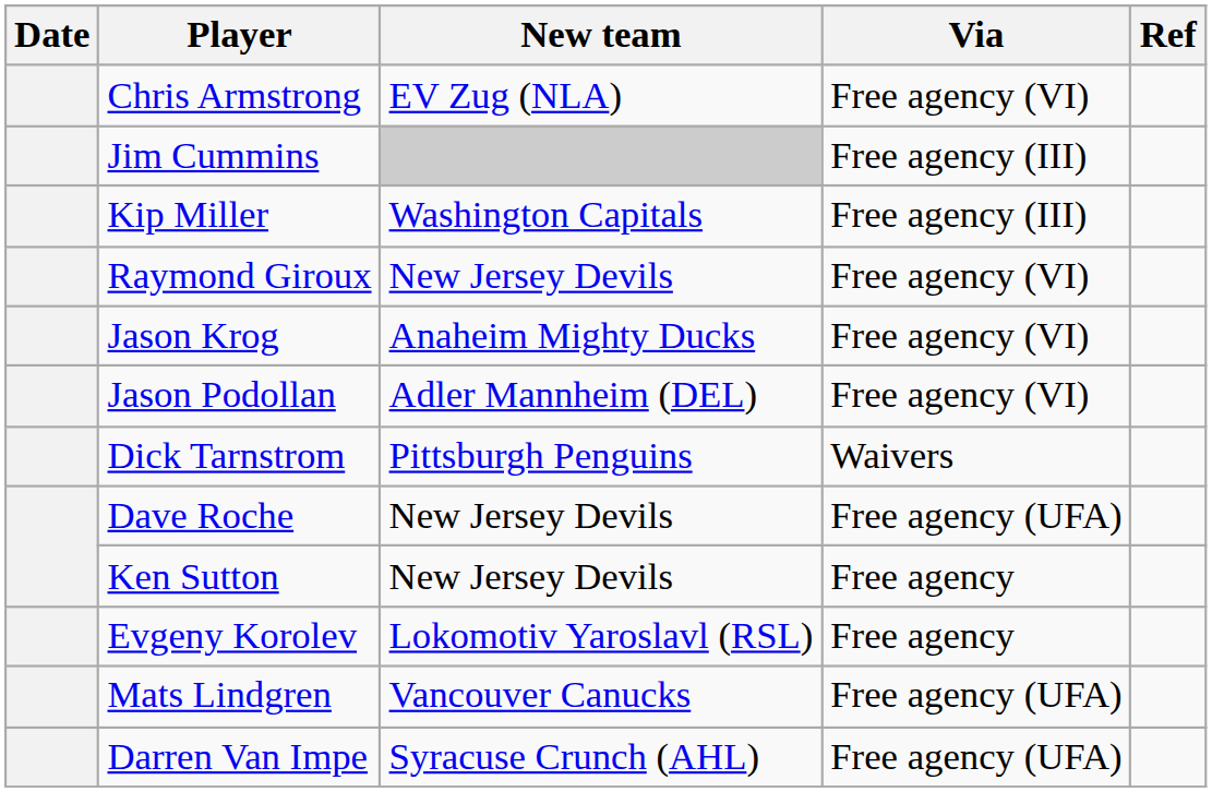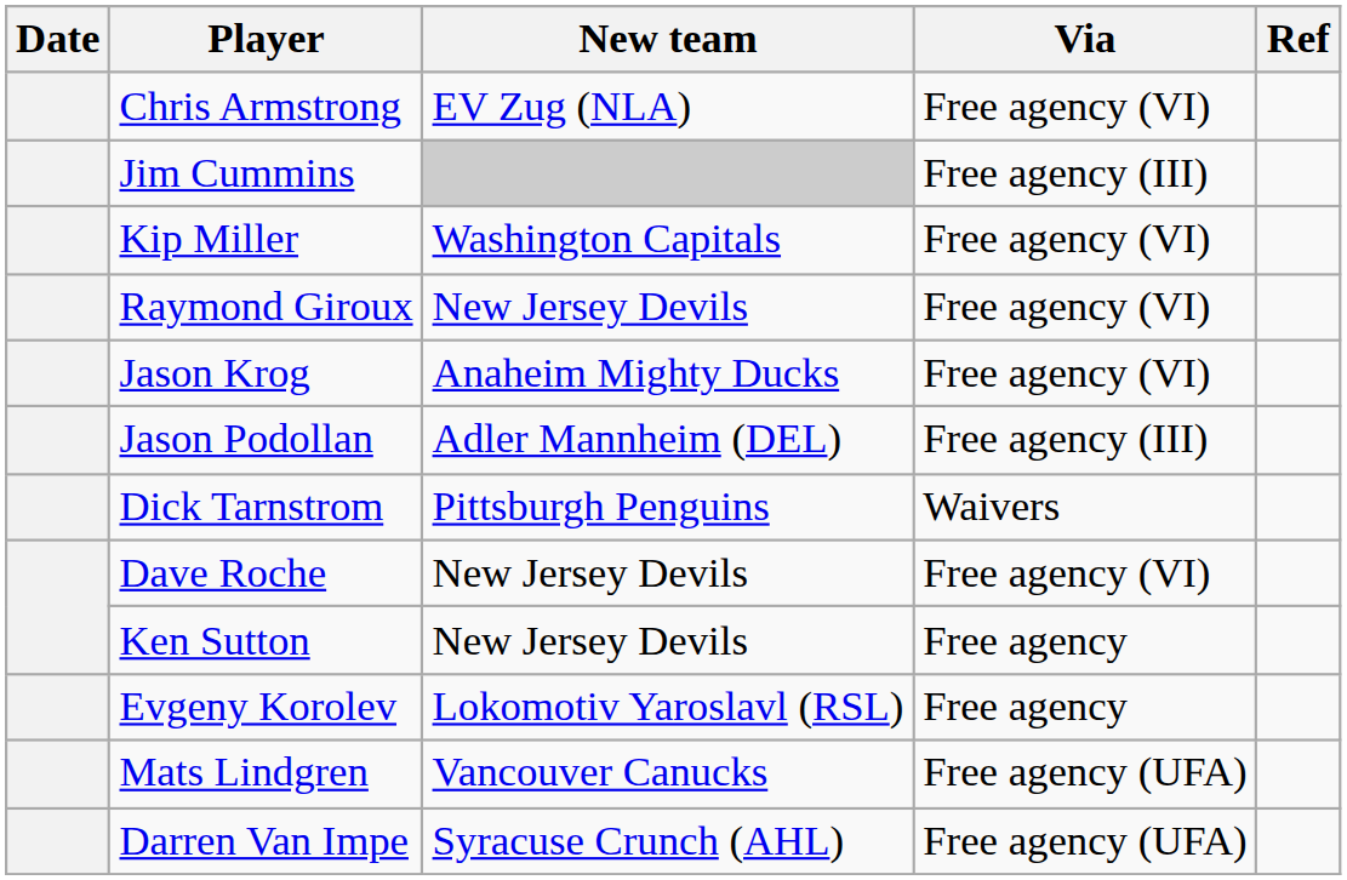Kip Miller | Via: Free agency (III) -> Free agency (VI)
Jason Podollan | Via: Free agency (VI) -> Free agency (III)
Dave Roche | Via: Free agency (UFA) -> Free agency (VI)
